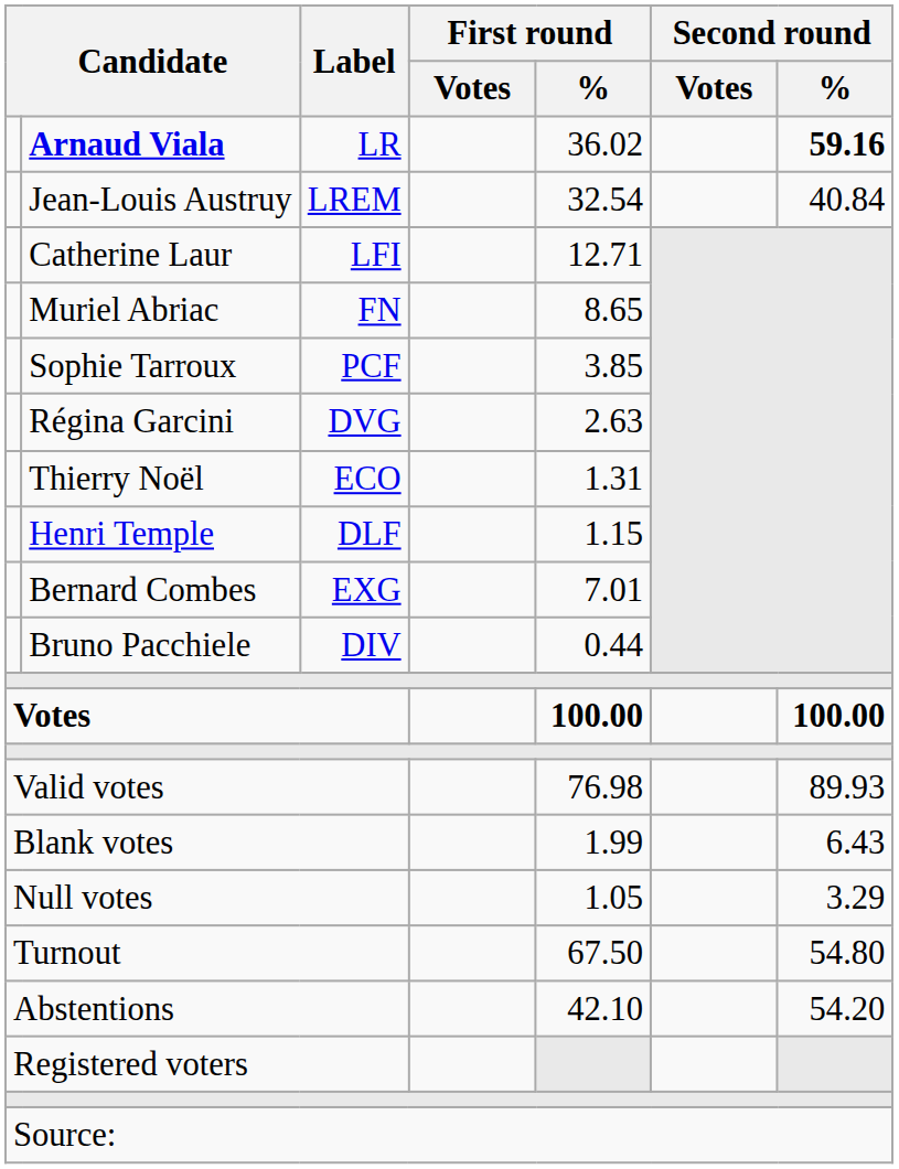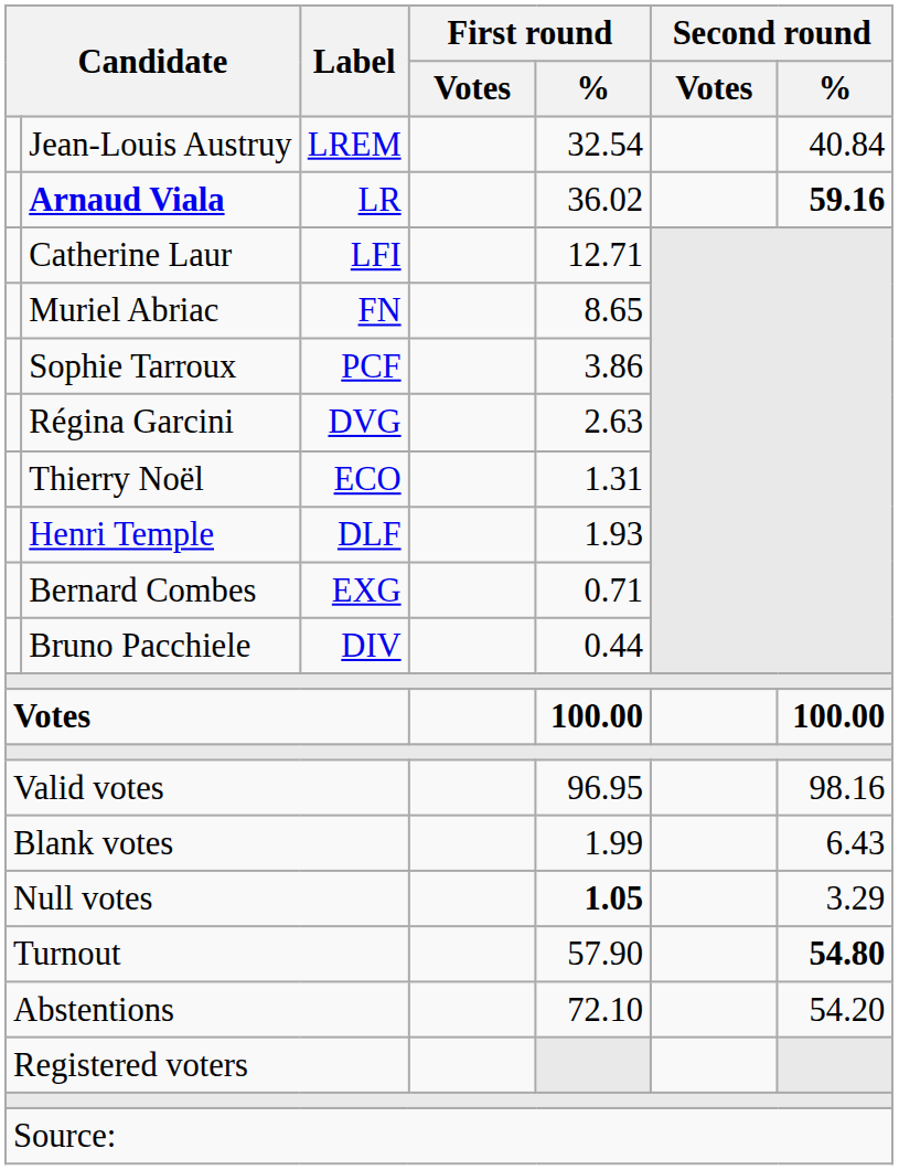rows swapped: Arnaud Viala <-> Jean-Louis Austruy
Sophie Tarroux | First round / %: 3.85 -> 3.86
Henri Temple | First round / %: 1.15 -> 1.93
Bernard Combes | First round / %: 7.01 -> 0.71
Valid votes | First round / %: 76.98 -> 96.95
Valid votes | Second round / %: 89.93 -> 98.16
Null votes | First round / %: normal -> bold
Turnout | First round / %: 67.50 -> 57.90
Turnout | Second round / %: normal -> bold
Abstentions | First round / %: 42.10 -> 72.10
